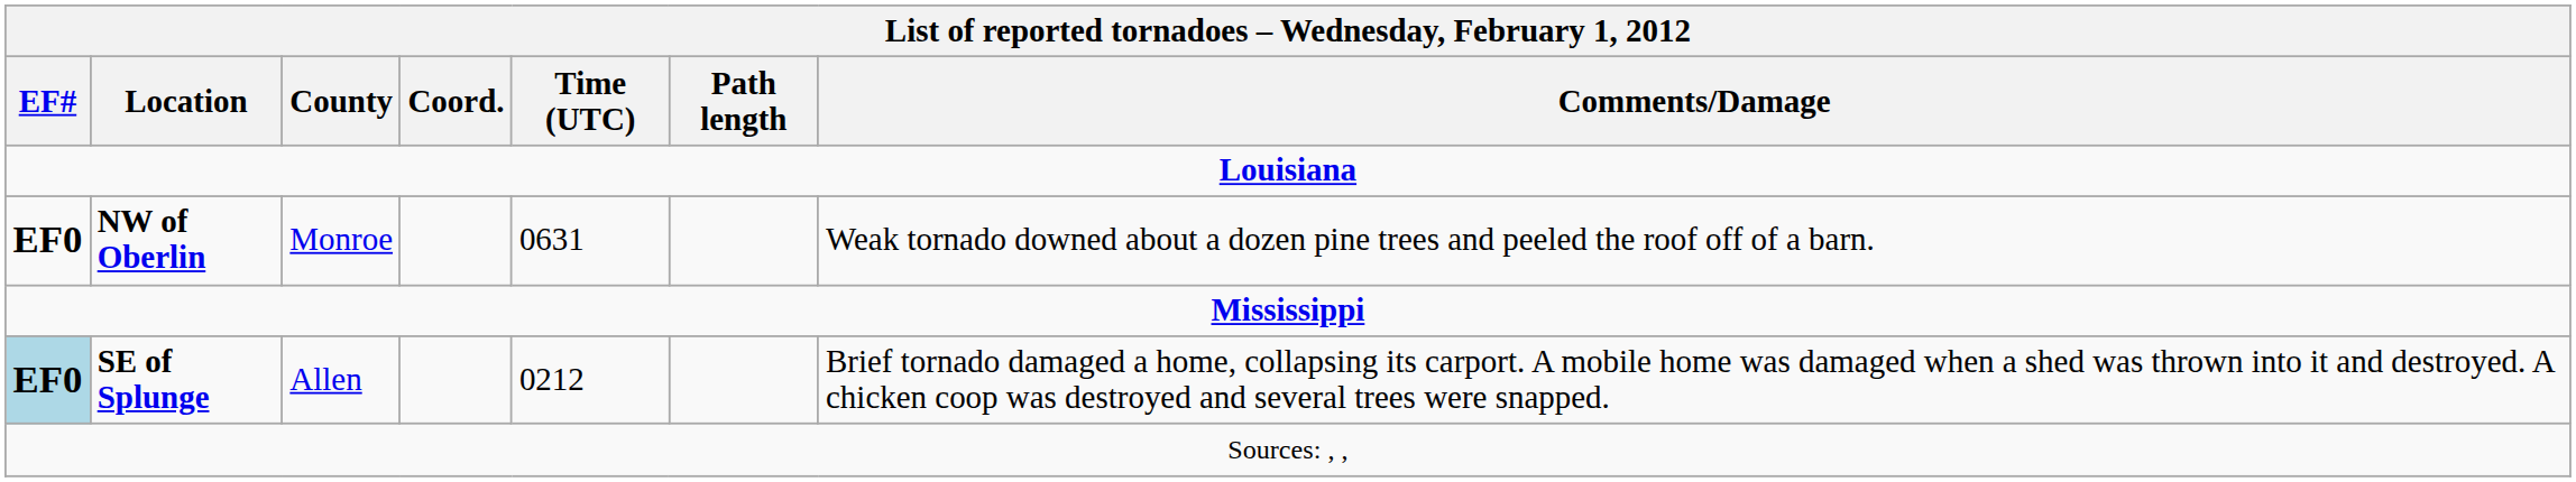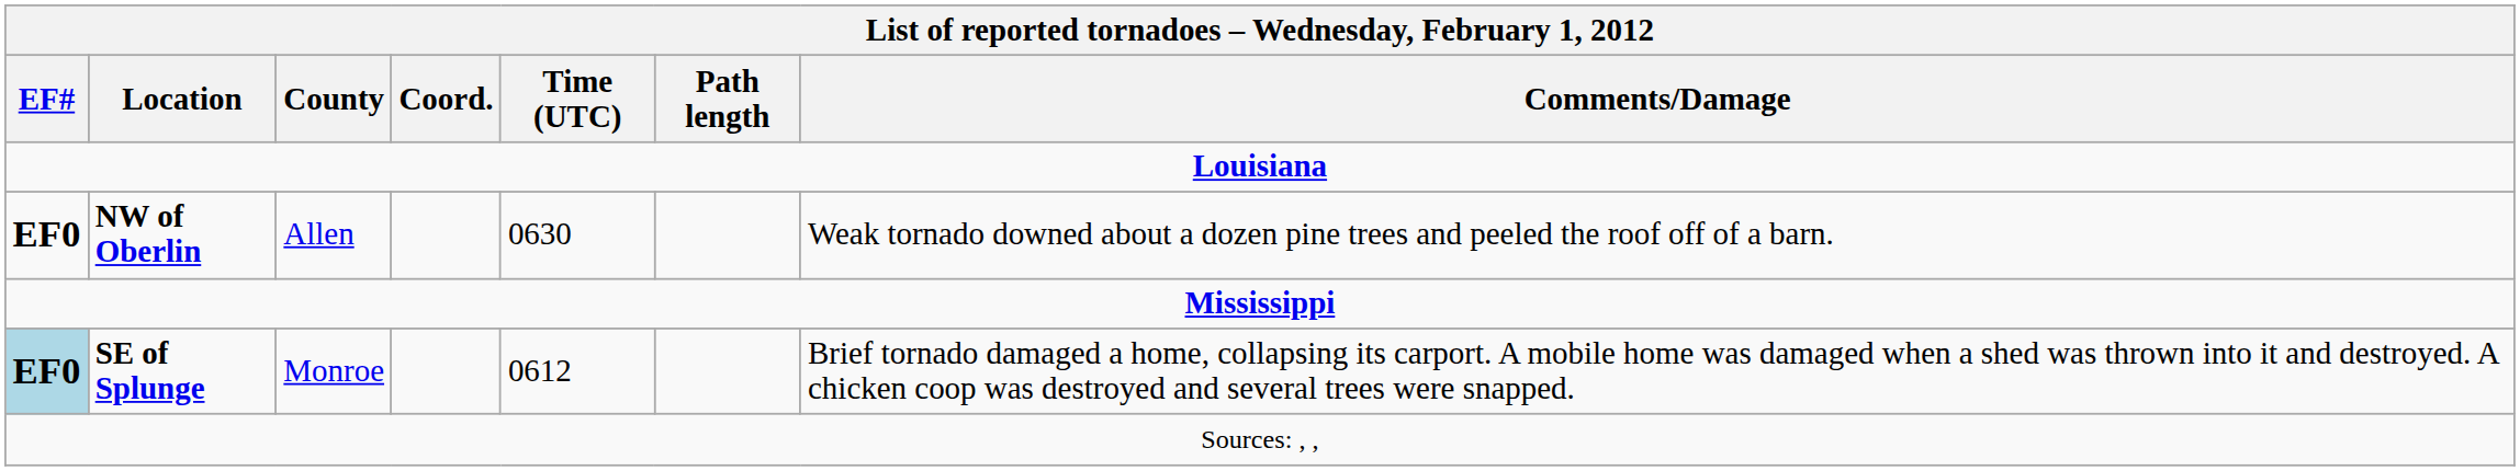NW of Oberlin | County: Monroe -> Allen
NW of Oberlin | Time (UTC): 0631 -> 0630
SE of Splunge | County: Allen -> Monroe
SE of Splunge | Time (UTC): 0212 -> 0612
